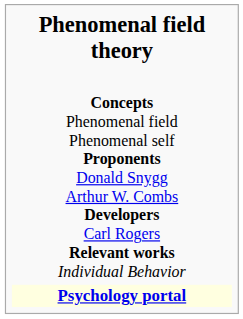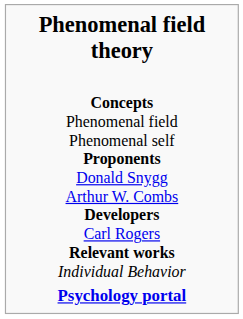row 3 | column 1: lightyellow background -> no background
